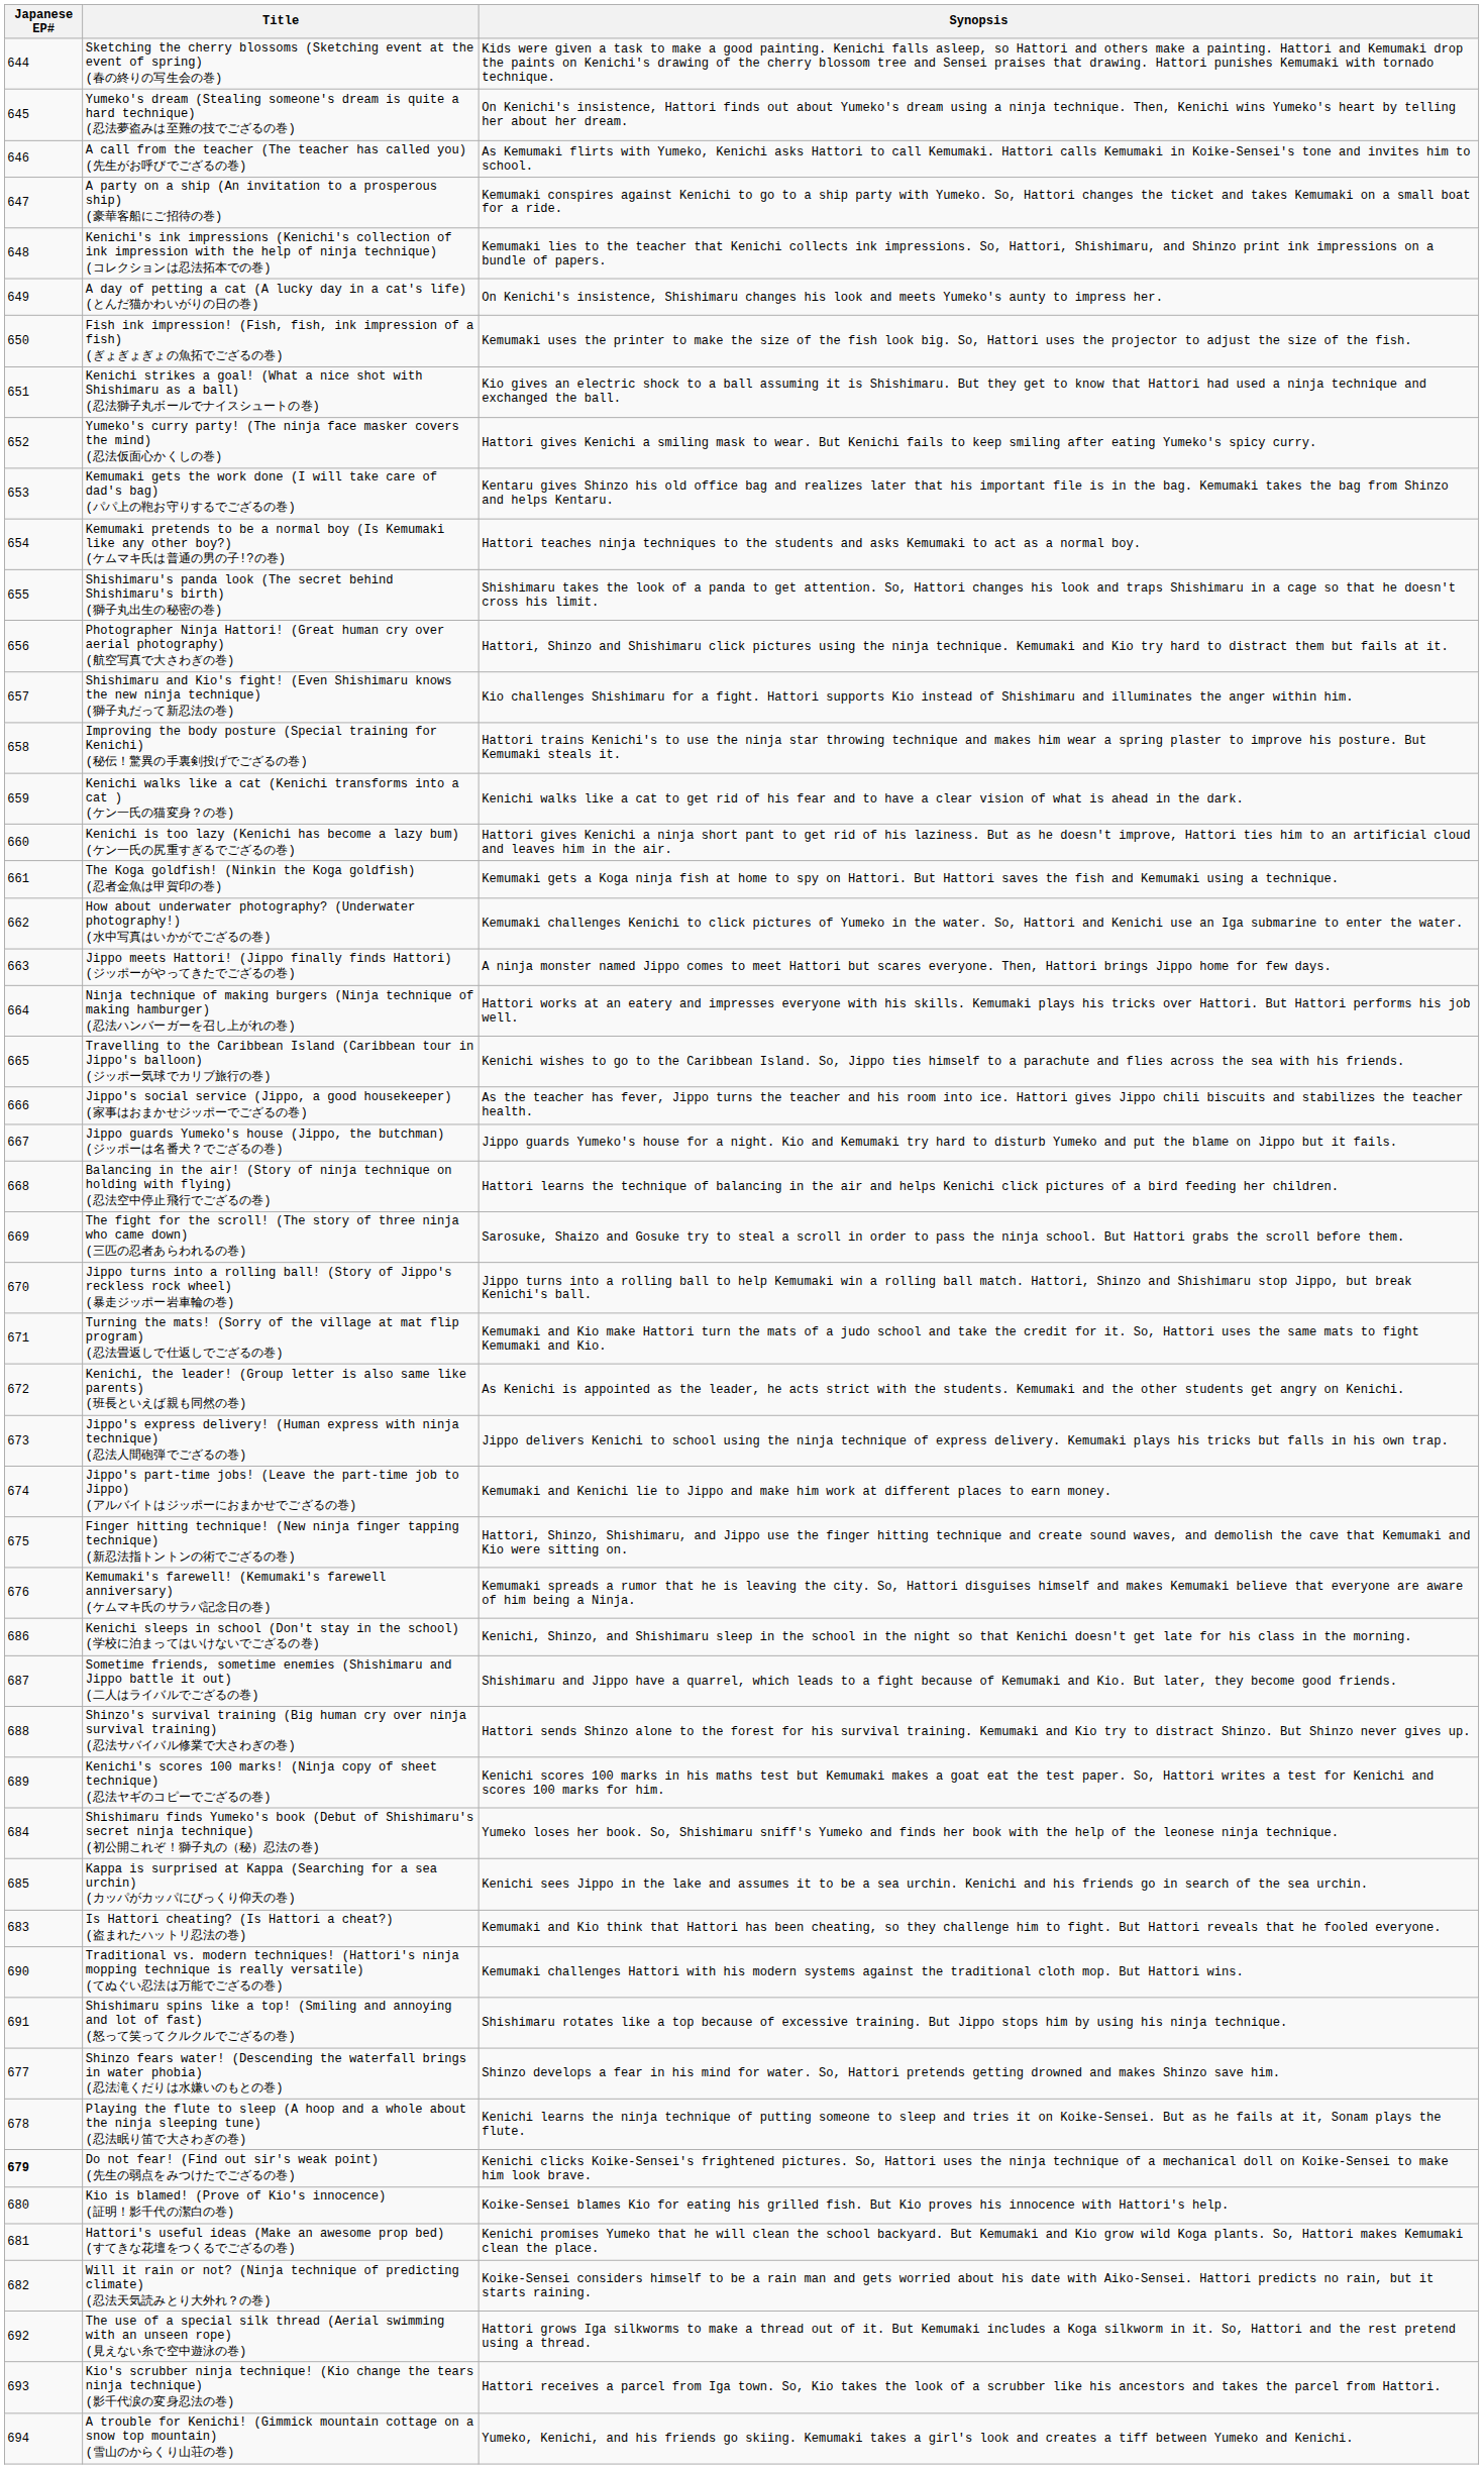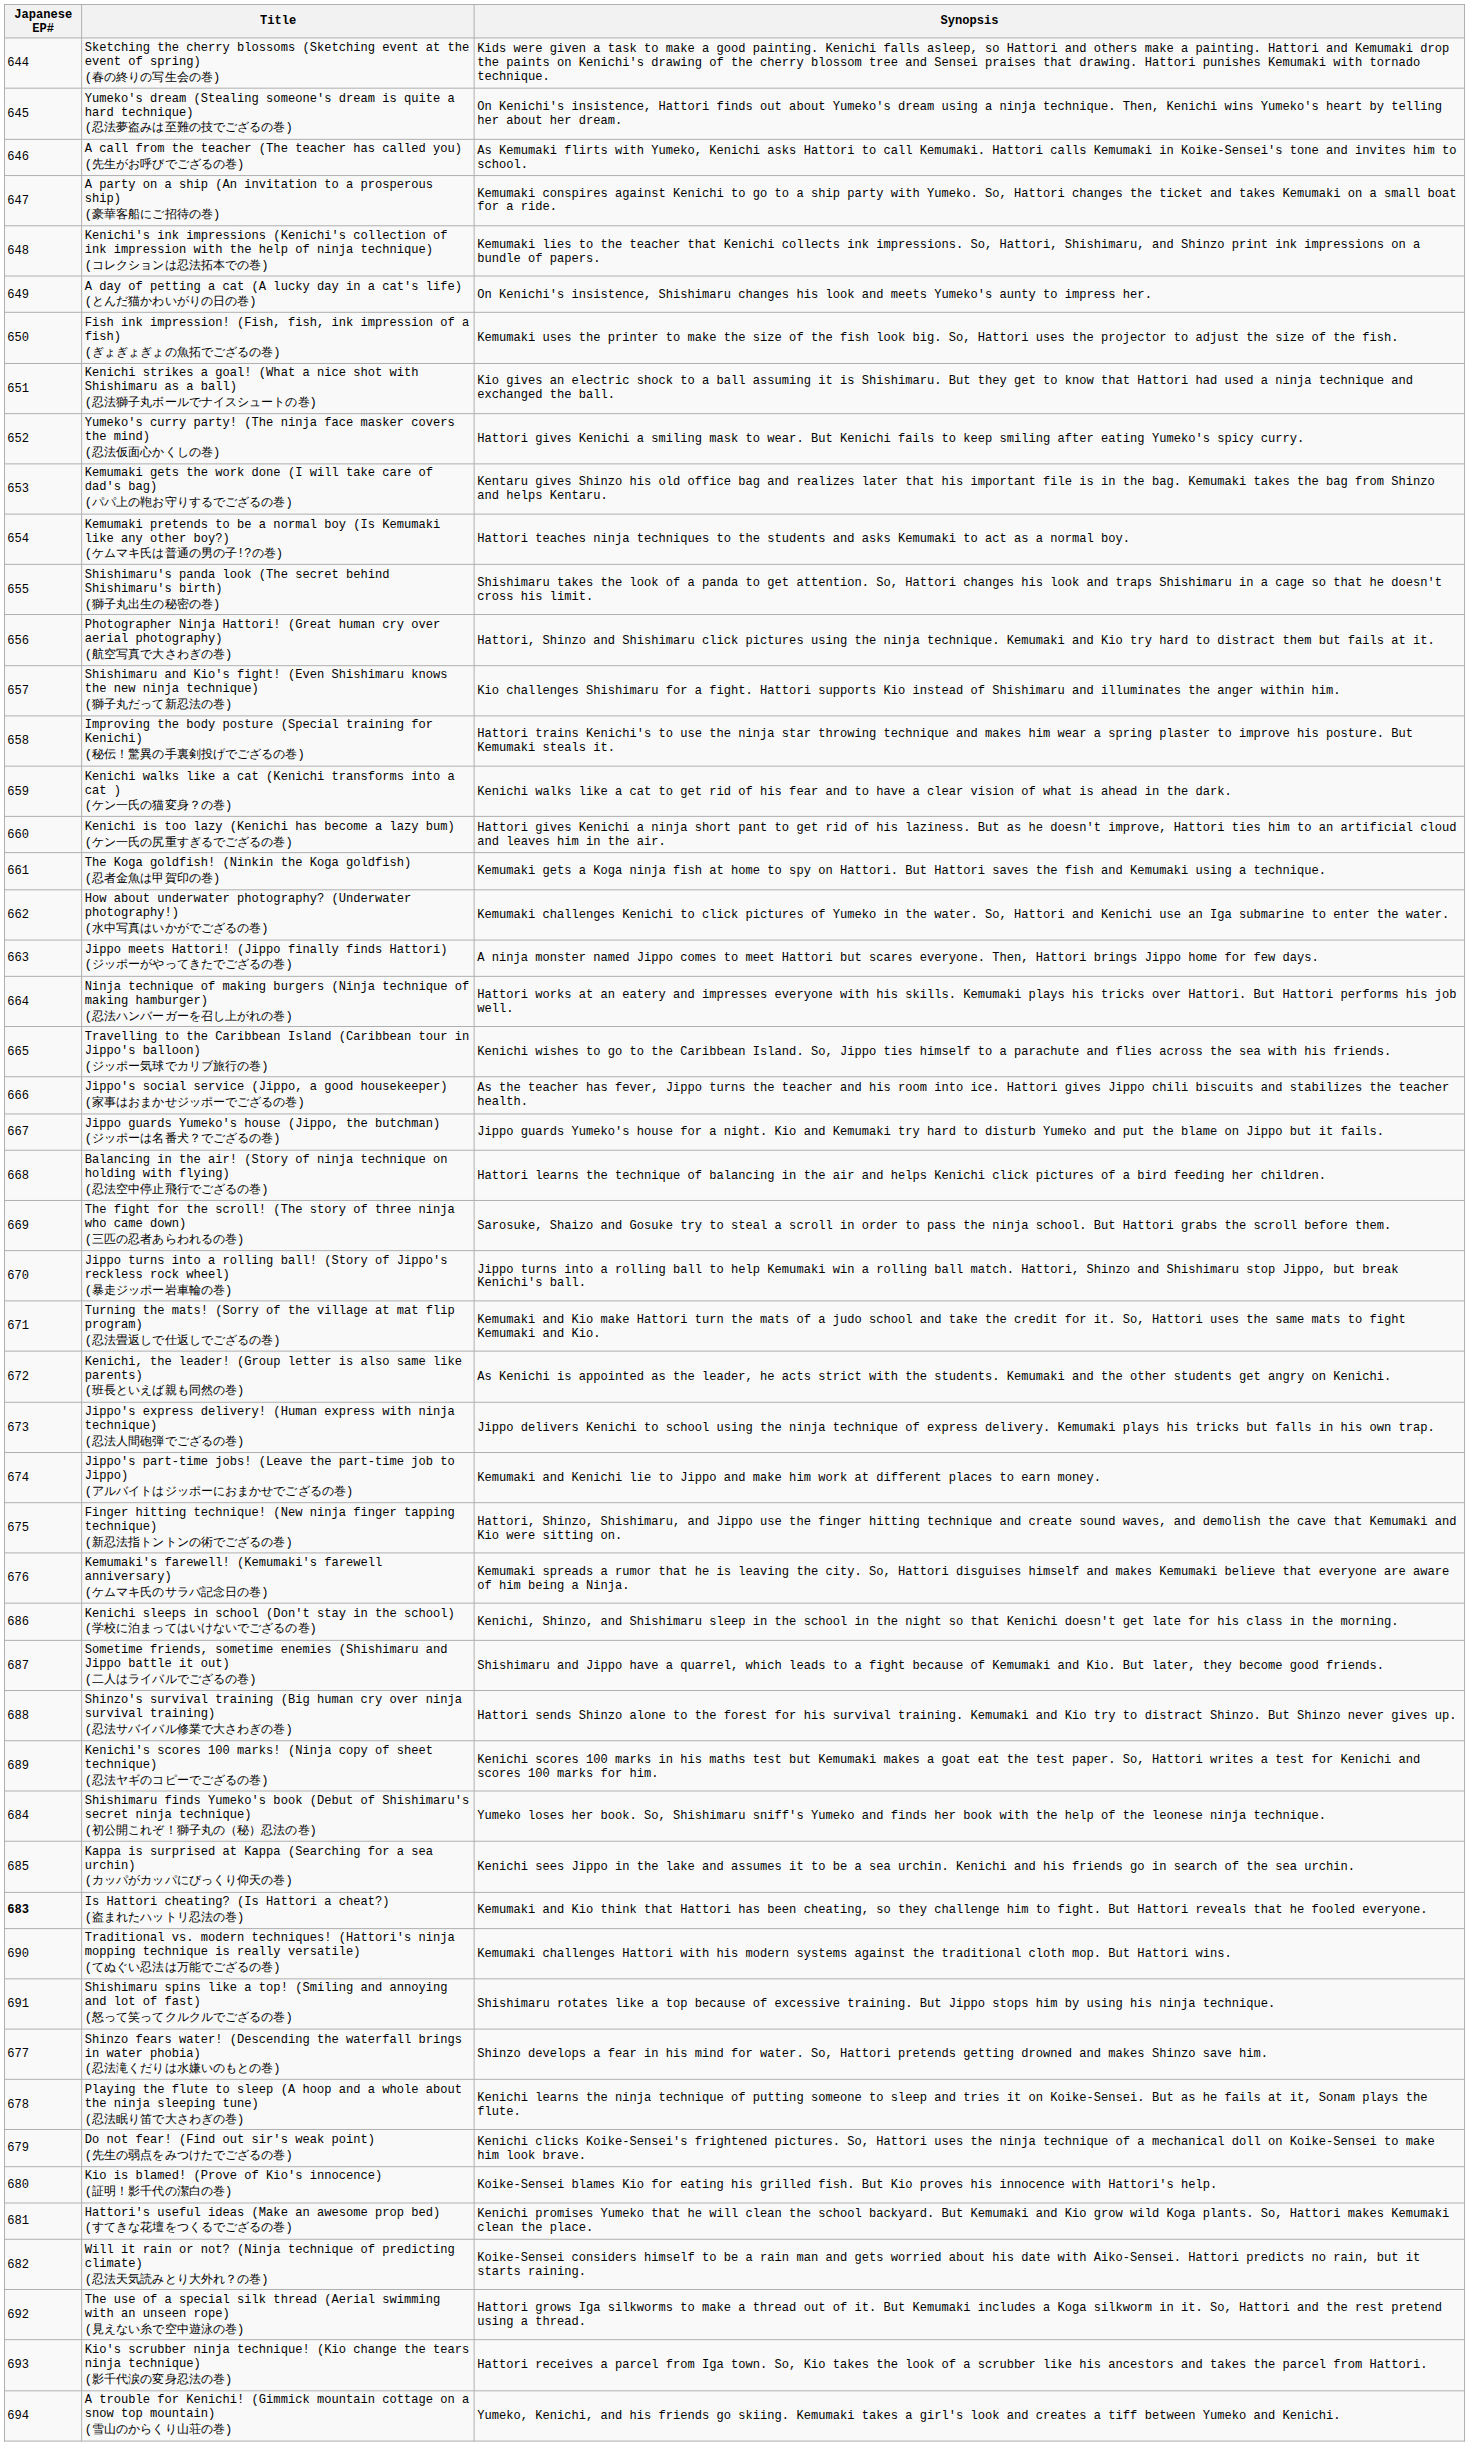Is Hattori cheating? (Is Hattori a cheat?) (盗まれたハットリ忍法の巻) | Japanese EP#: normal -> bold
Do not fear! (Find out sir's weak point) (先生の弱点をみつけたでござるの巻) | Japanese EP#: bold -> normal
